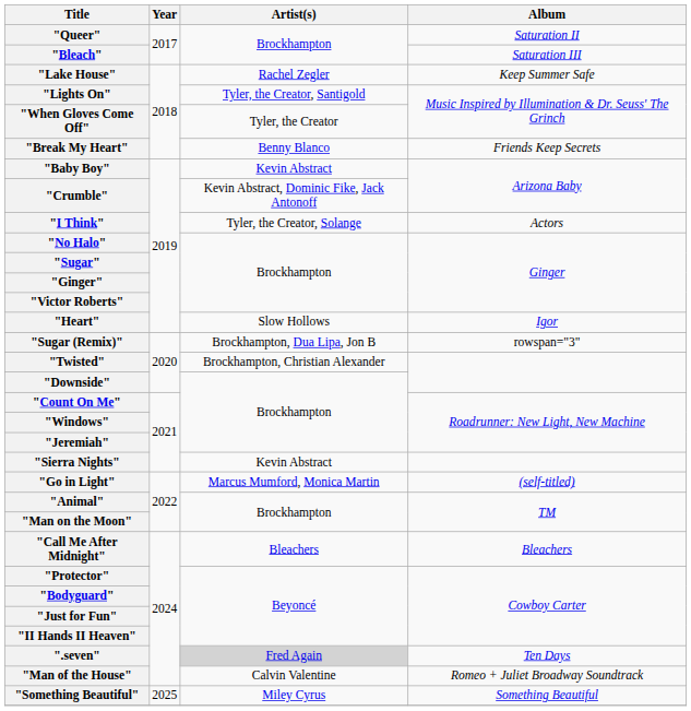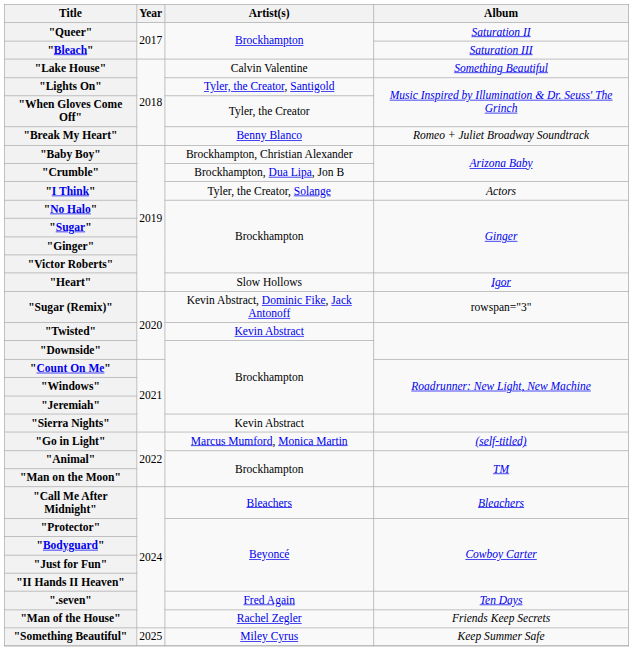"Lake House" | Artist(s): Rachel Zegler -> Calvin Valentine
"Lake House" | Album: Keep Summer Safe -> Something Beautiful
"Break My Heart" | Album: Friends Keep Secrets -> Romeo + Juliet Broadway Soundtrack
"Baby Boy" | Artist(s): Kevin Abstract -> Brockhampton, Christian Alexander
"Crumble" | Artist(s): Kevin Abstract, Dominic Fike, Jack Antonoff -> Brockhampton, Dua Lipa, Jon B
"Sugar (Remix)" | Artist(s): Brockhampton, Dua Lipa, Jon B -> Kevin Abstract, Dominic Fike, Jack Antonoff
"Twisted" | Artist(s): Brockhampton, Christian Alexander -> Kevin Abstract
".seven" | Artist(s): lightgrey background -> no background
"Man of the House" | Artist(s): Calvin Valentine -> Rachel Zegler
"Man of the House" | Album: Romeo + Juliet Broadway Soundtrack -> Friends Keep Secrets
"Something Beautiful" | Album: Something Beautiful -> Keep Summer Safe
